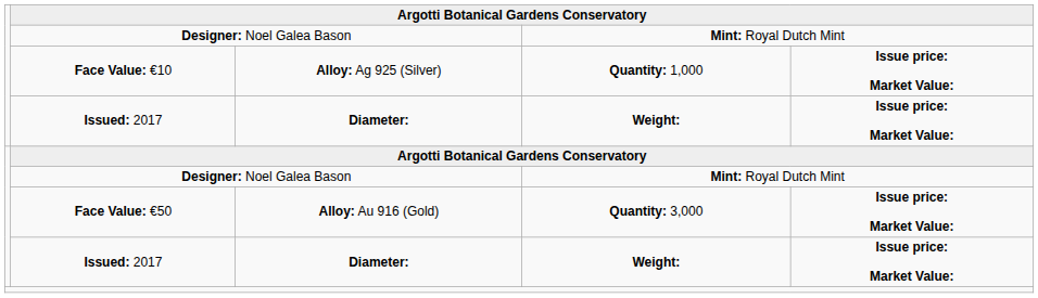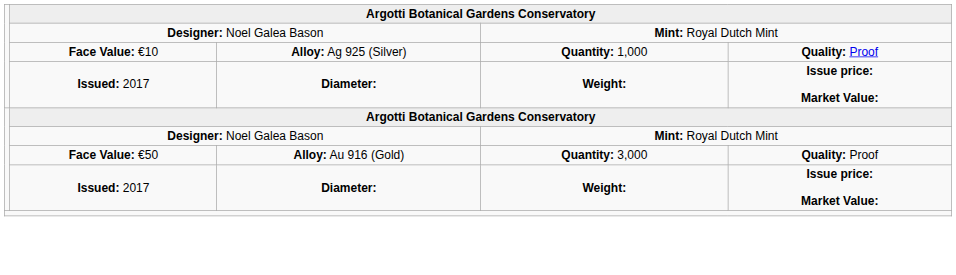Face Value: €10 | column 5: Issue price: Market Value: -> Quality: Proof
Face Value: €50 | column 5: Issue price: Market Value: -> Quality: Proof
